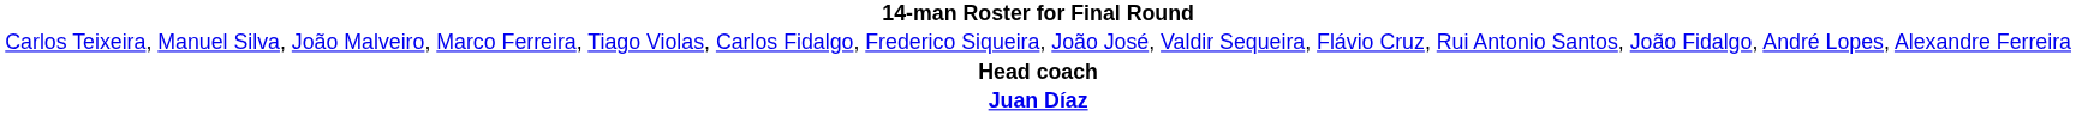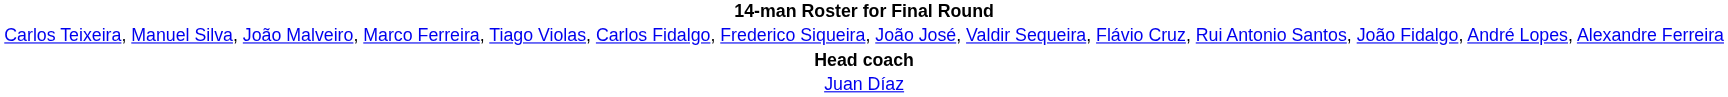row 4 | column 1: bold -> normal
